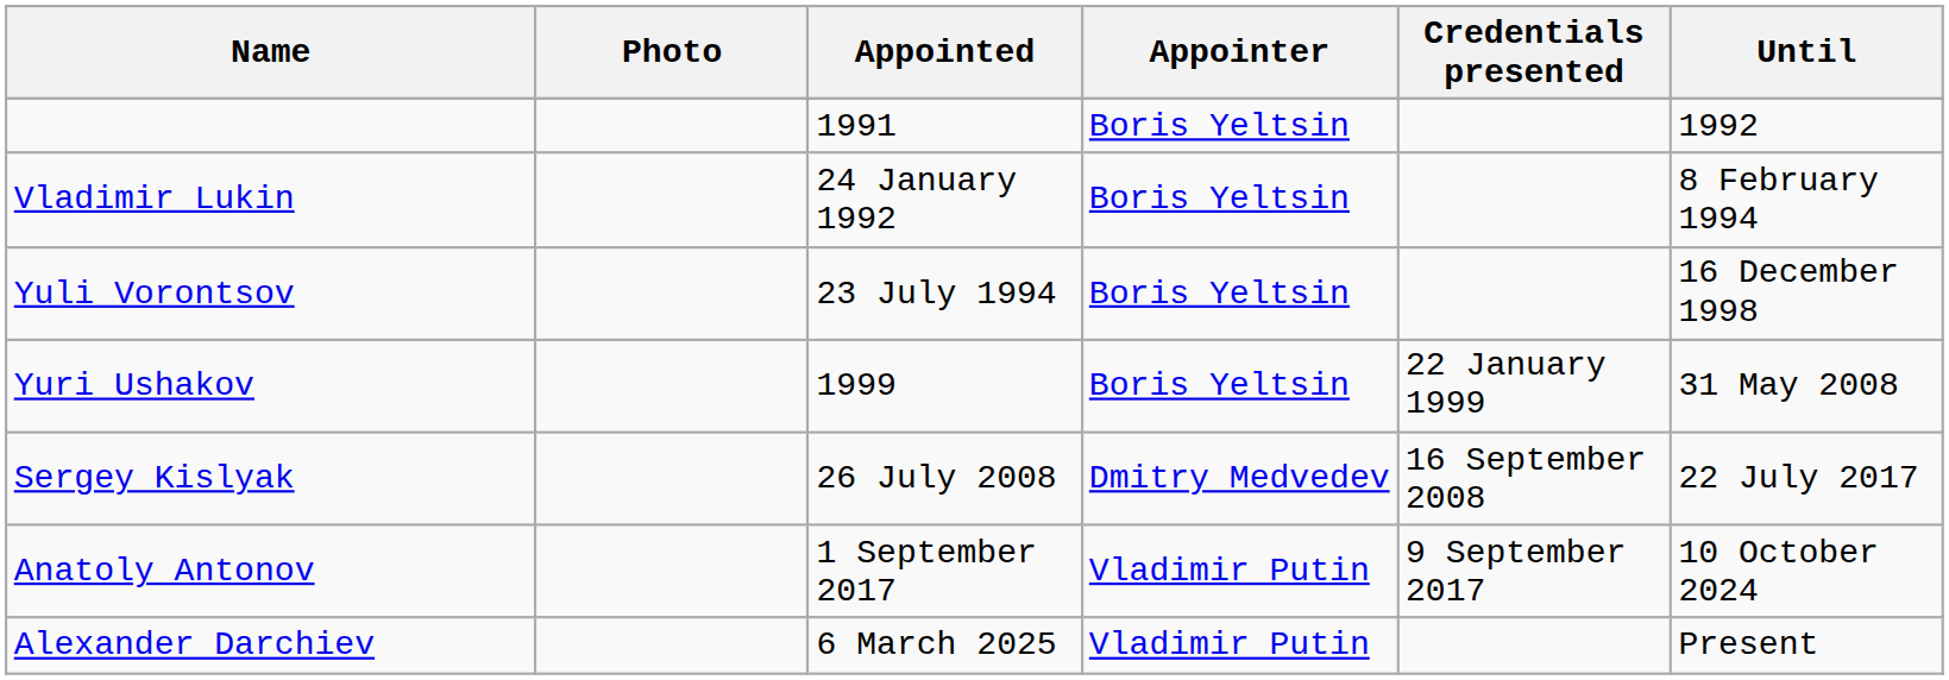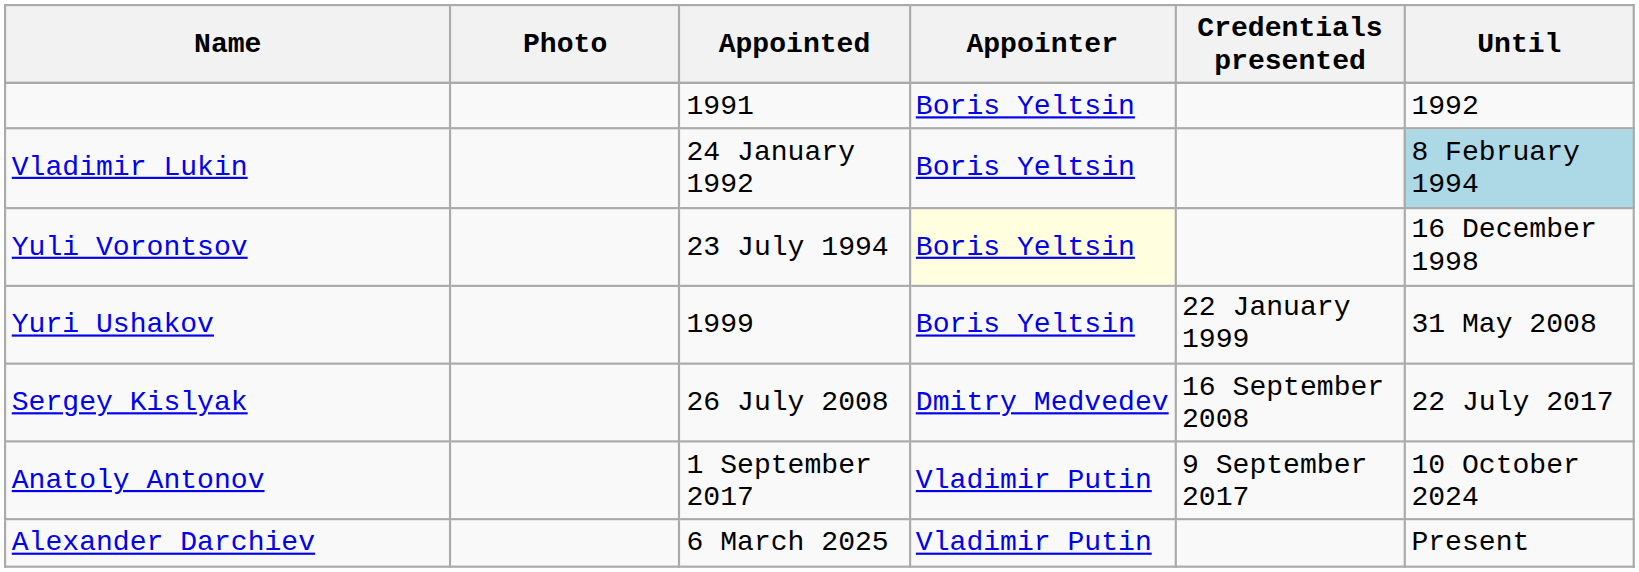Vladimir Lukin | Until: no background -> lightblue background
Yuli Vorontsov | Appointer: no background -> lightyellow background
